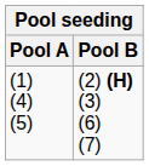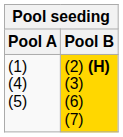(1) (4) (5) | Pool B: no background -> gold background
